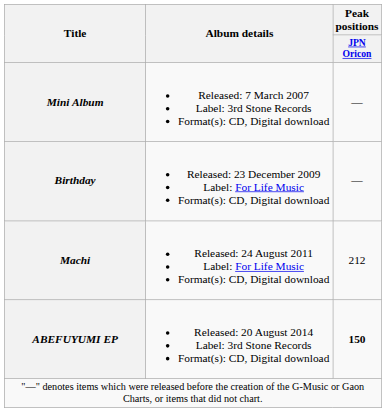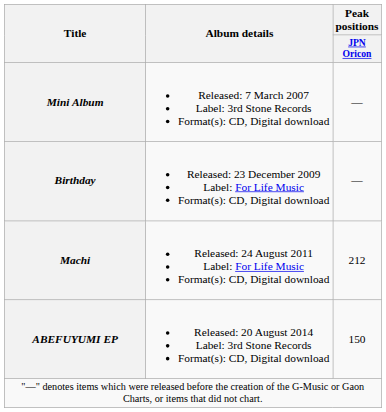ABEFUYUMI EP | Peak positions / JPN Oricon: bold -> normal
